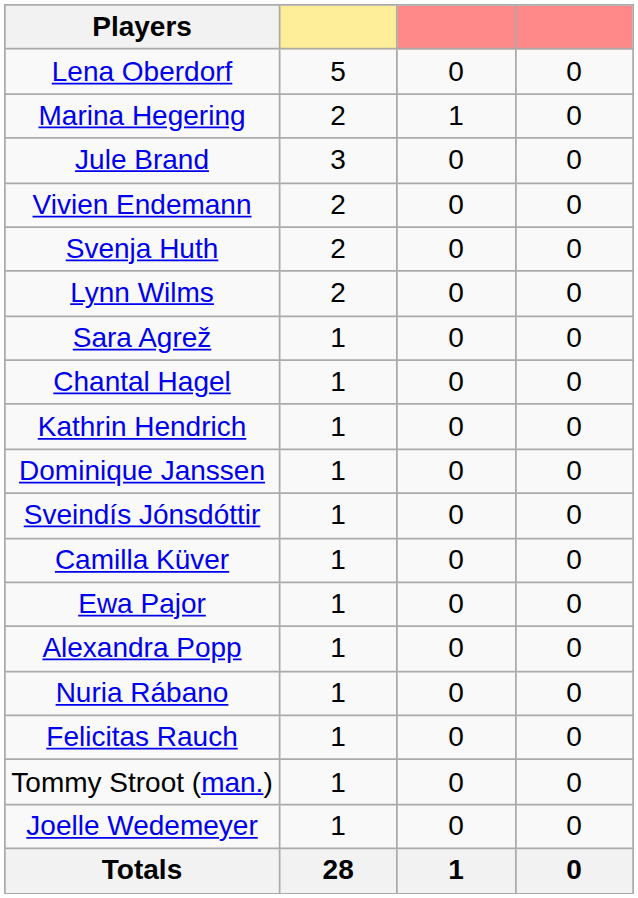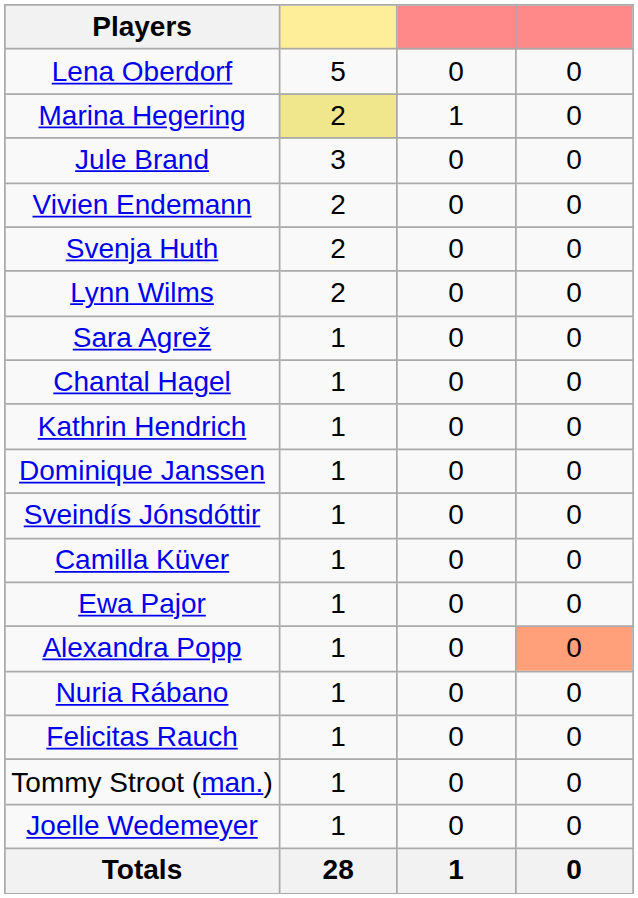Marina Hegering | column 2: no background -> khaki background
Alexandra Popp | column 4: no background -> lightsalmon background
